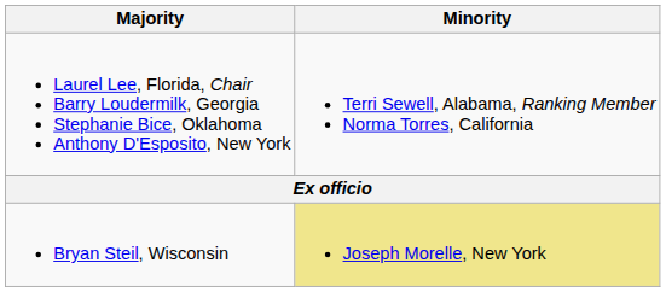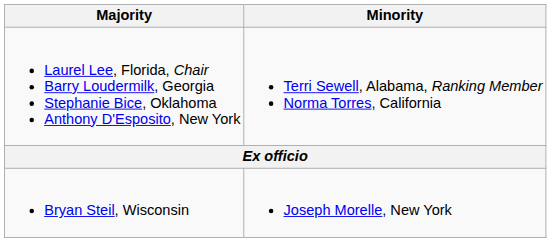Bryan Steil, Wisconsin | Minority: khaki background -> no background
